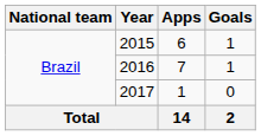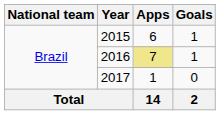2016 | Apps: no background -> khaki background
